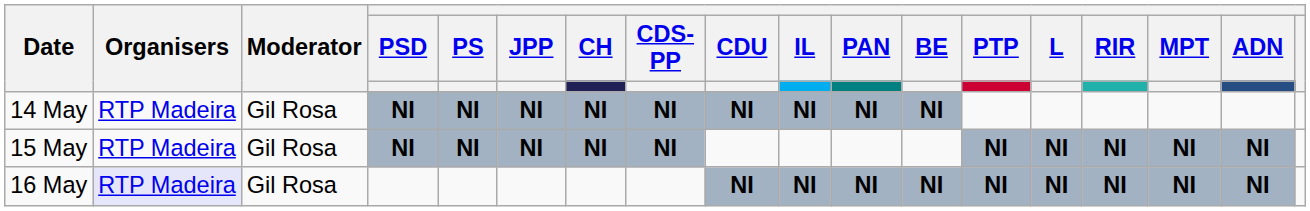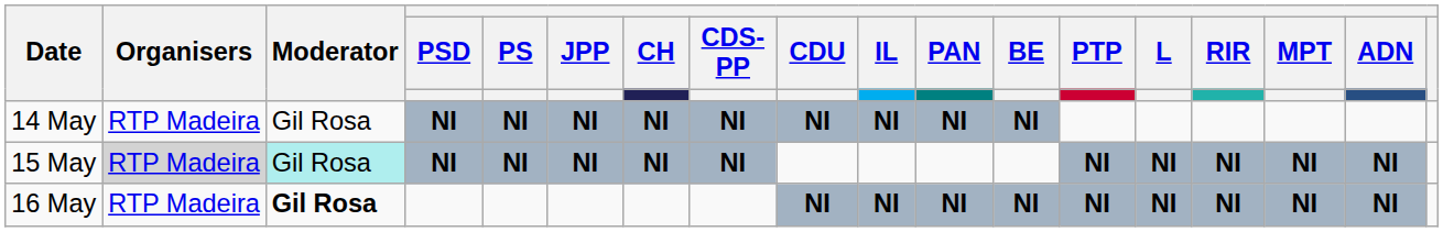15 May | Organisers: no background -> lightgrey background
15 May | Moderator: no background -> paleturquoise background
16 May | Organisers: lavender background -> no background
16 May | Moderator: normal -> bold
